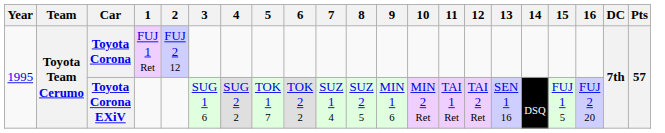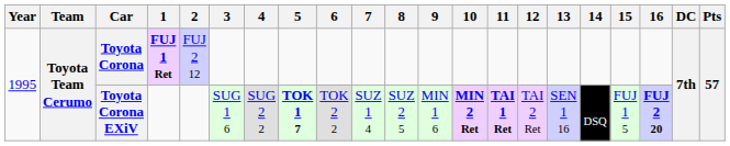Toyota Corona | 1: normal -> bold
Toyota Corona EXiV | 5: normal -> bold
Toyota Corona EXiV | 10: normal -> bold
Toyota Corona EXiV | 11: normal -> bold
Toyota Corona EXiV | 16: normal -> bold
